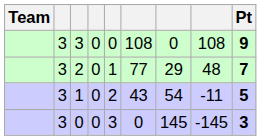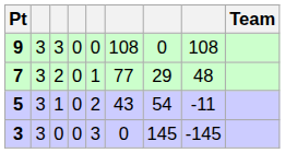columns swapped: Team <-> Pt
